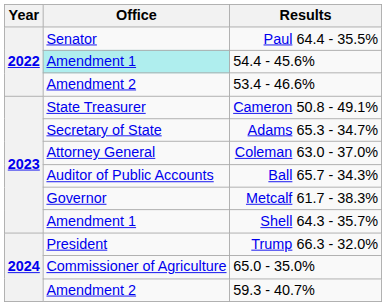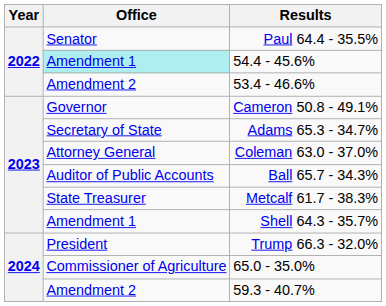Cameron 50.8 - 49.1% | Office: State Treasurer -> Governor
Metcalf 61.7 - 38.3% | Office: Governor -> State Treasurer
